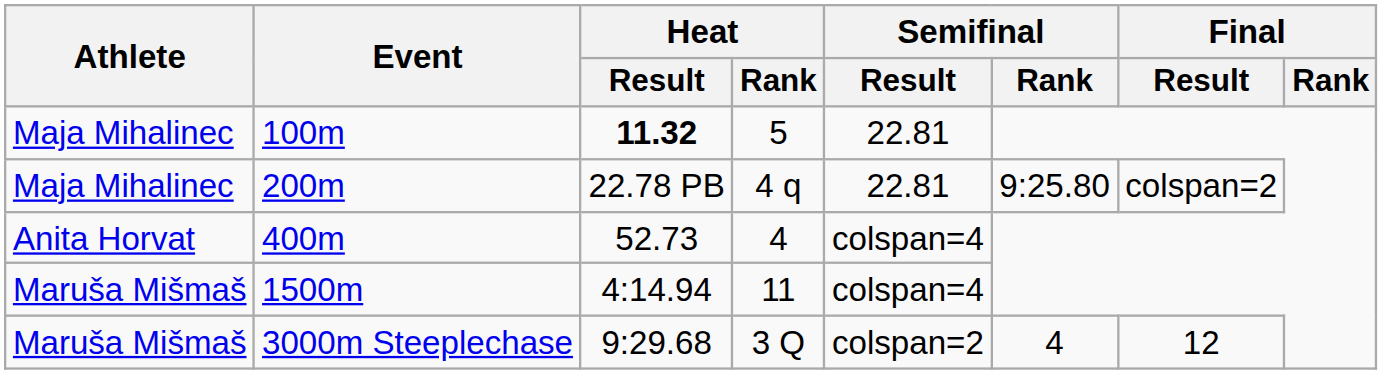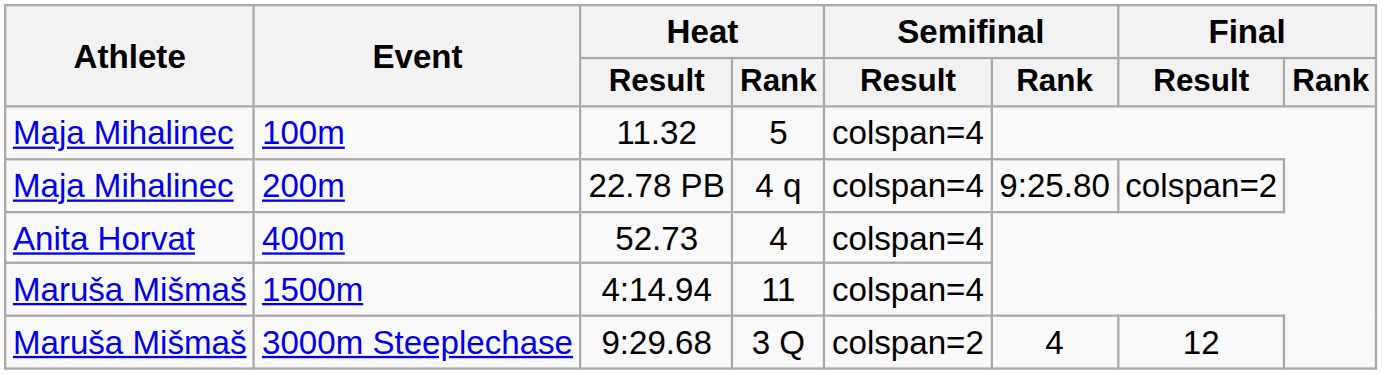100m | Heat / Result: bold -> normal
100m | Semifinal / Result: 22.81 -> colspan=4
200m | Semifinal / Result: 22.81 -> colspan=4
